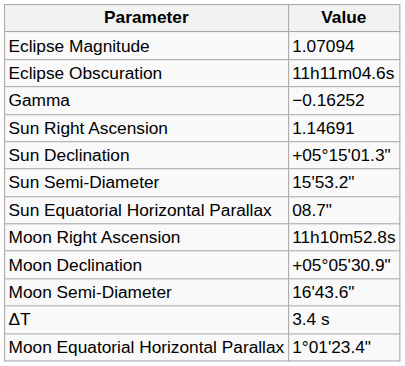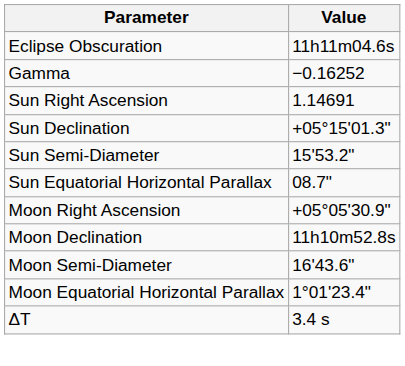- row: Eclipse Magnitude | 1.07094
Moon Right Ascension | Value: 11h10m52.8s -> +05°05'30.9"
Moon Declination | Value: +05°05'30.9" -> 11h10m52.8s
rows swapped: Moon Equatorial Horizontal Parallax <-> ΔT
